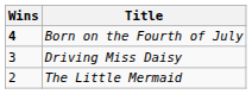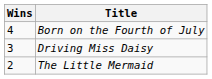Born on the Fourth of July | Wins: bold -> normal
